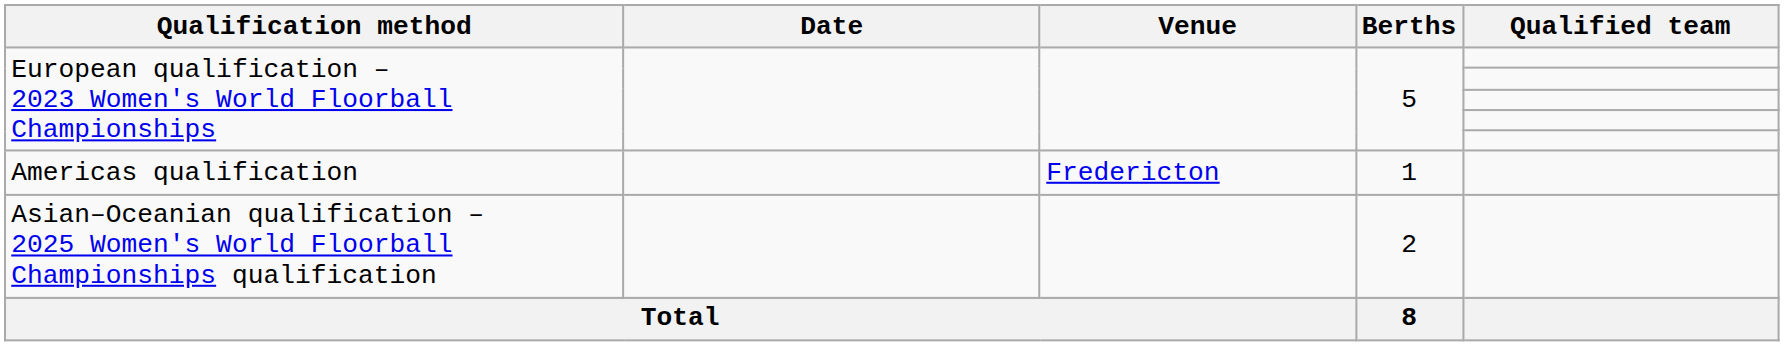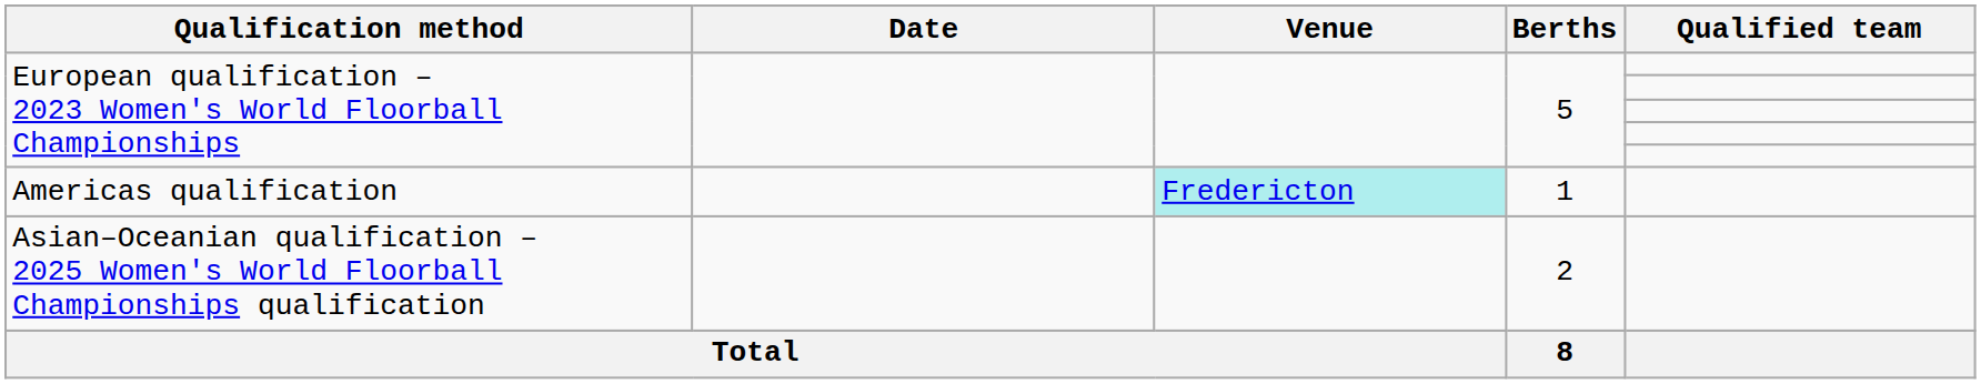Americas qualification | Venue: no background -> paleturquoise background
